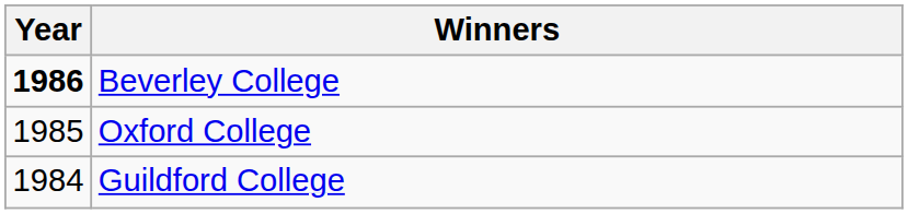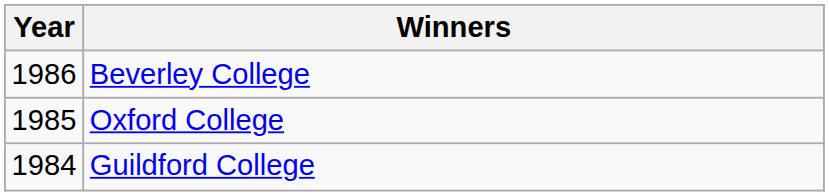Beverley College | Year: bold -> normal
